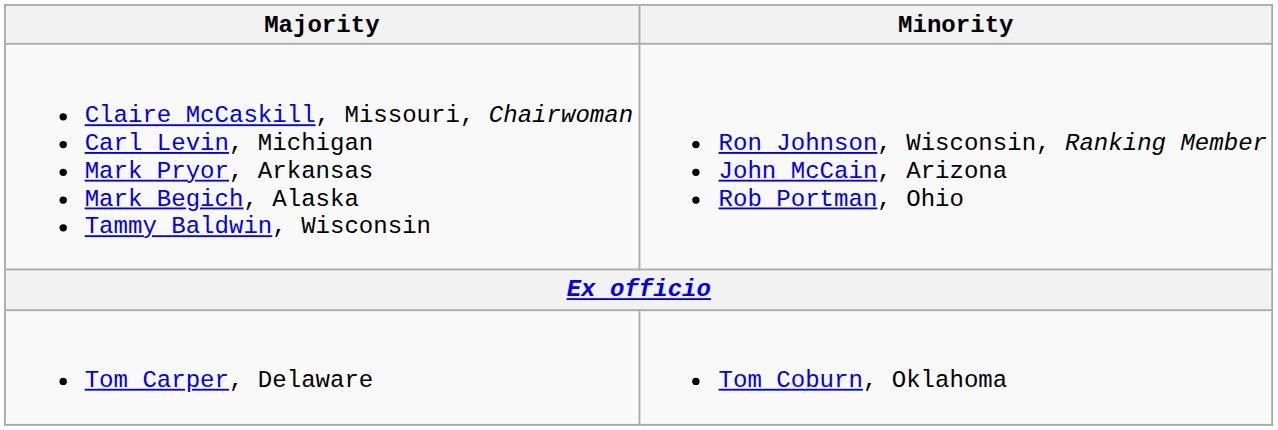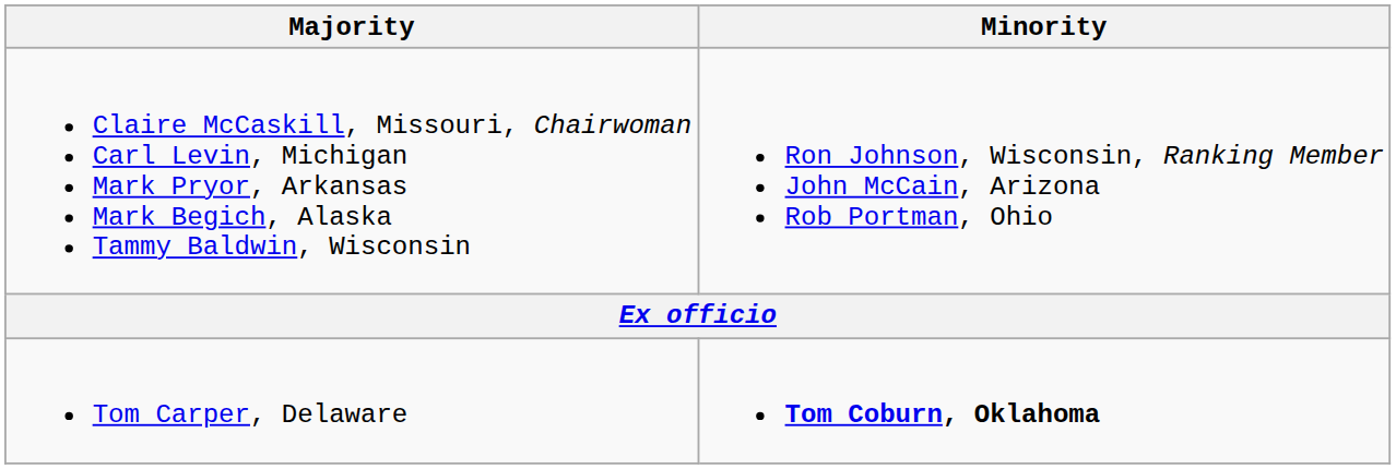Tom Carper, Delaware | Minority: normal -> bold
